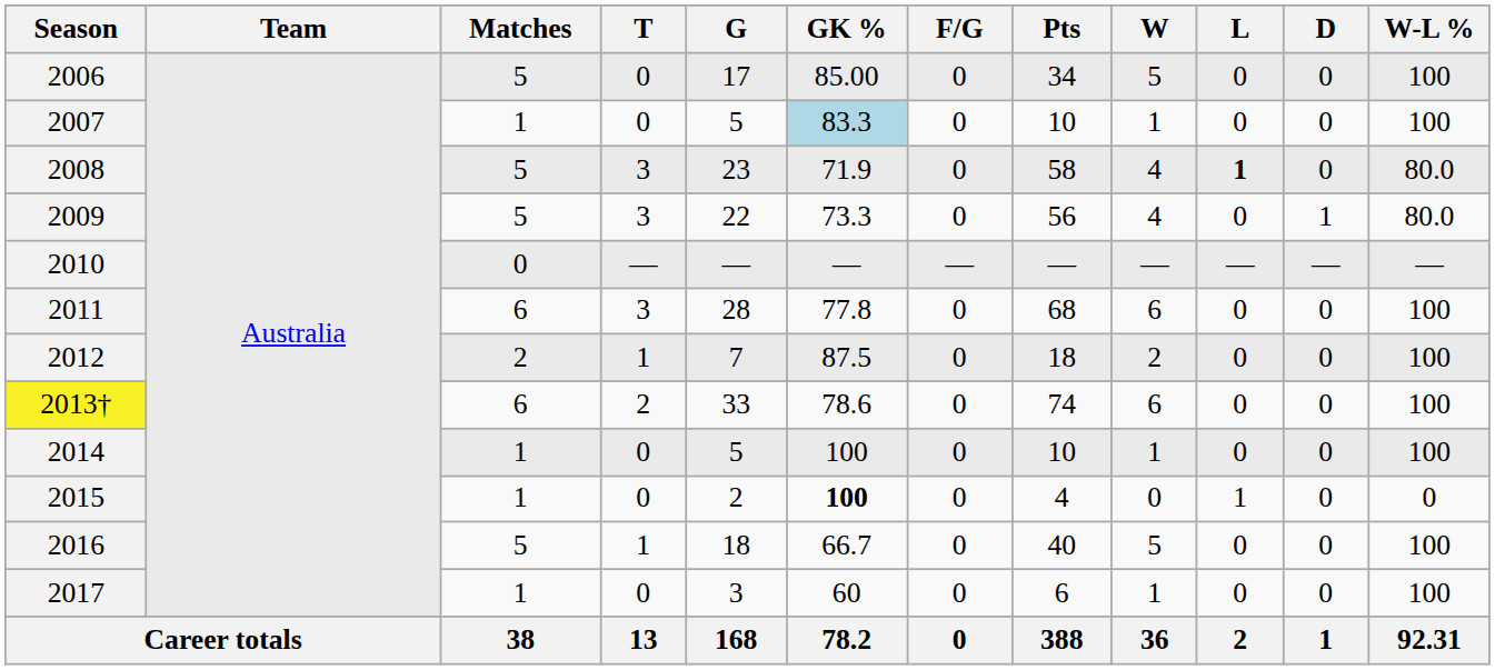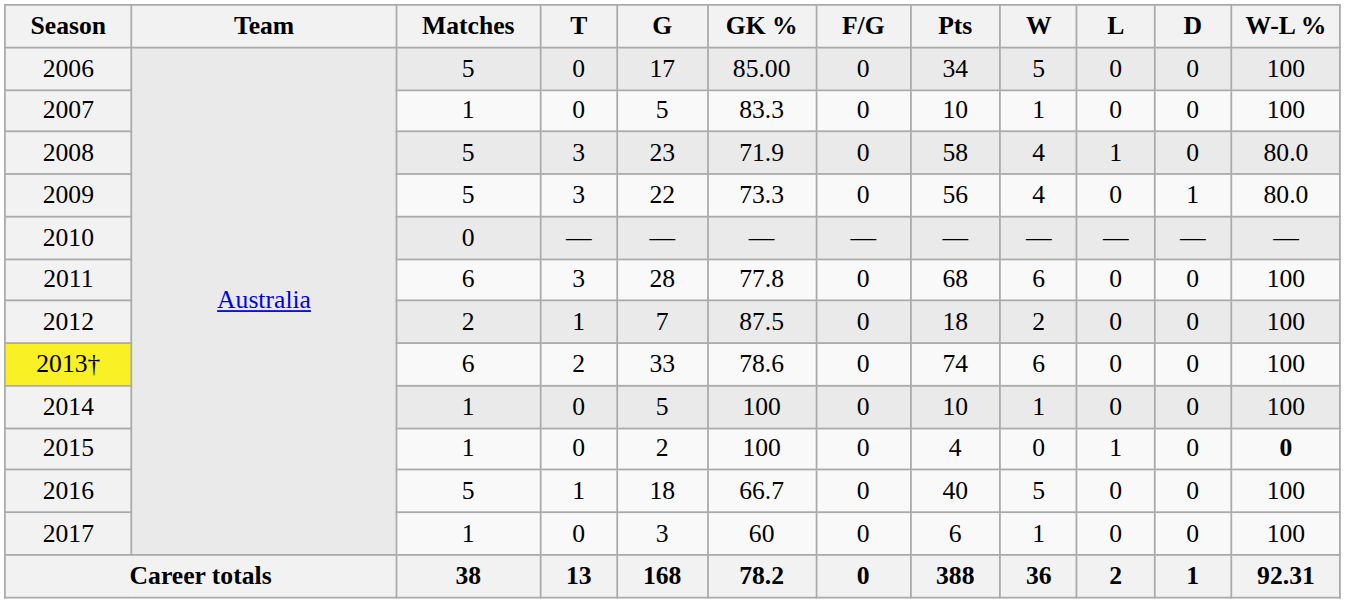2007 | GK %: lightblue background -> no background
2008 | L: bold -> normal
2015 | GK %: bold -> normal
2015 | W-L %: normal -> bold
